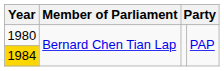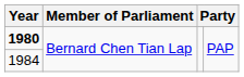1980 | Year: normal -> bold
1984 | Year: gold background -> no background
